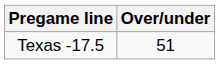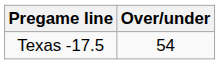Texas -17.5 | Over/under: 51 -> 54
